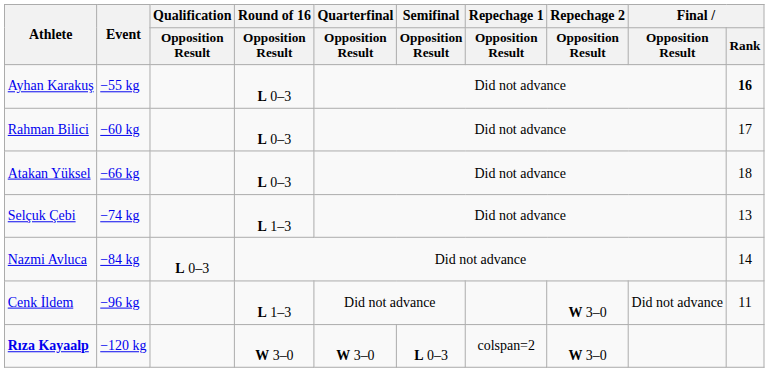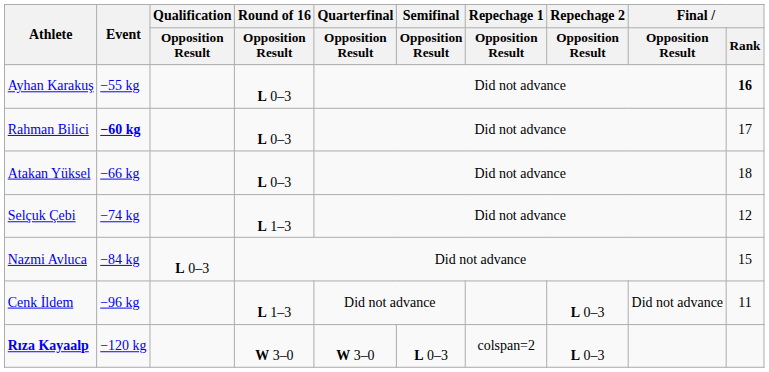Rahman Bilici | Event: normal -> bold
Selçuk Çebi | Final / Rank: 13 -> 12
Nazmi Avluca | Final / Rank: 14 -> 15
Cenk İldem | Repechage 2 / Opposition Result: W 3–0 -> L 0–3
Rıza Kayaalp | Repechage 2 / Opposition Result: W 3–0 -> L 0–3
